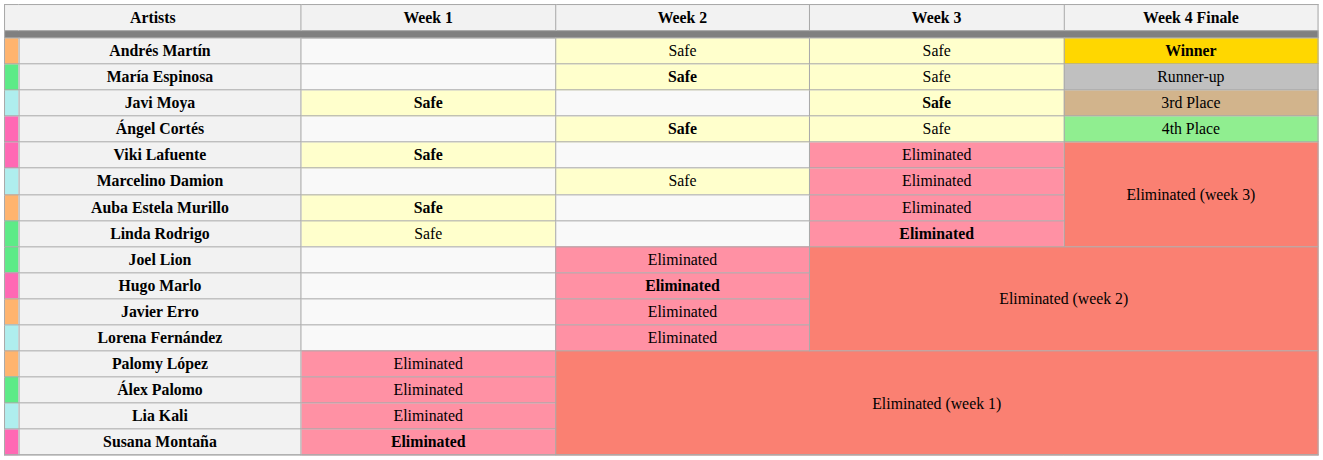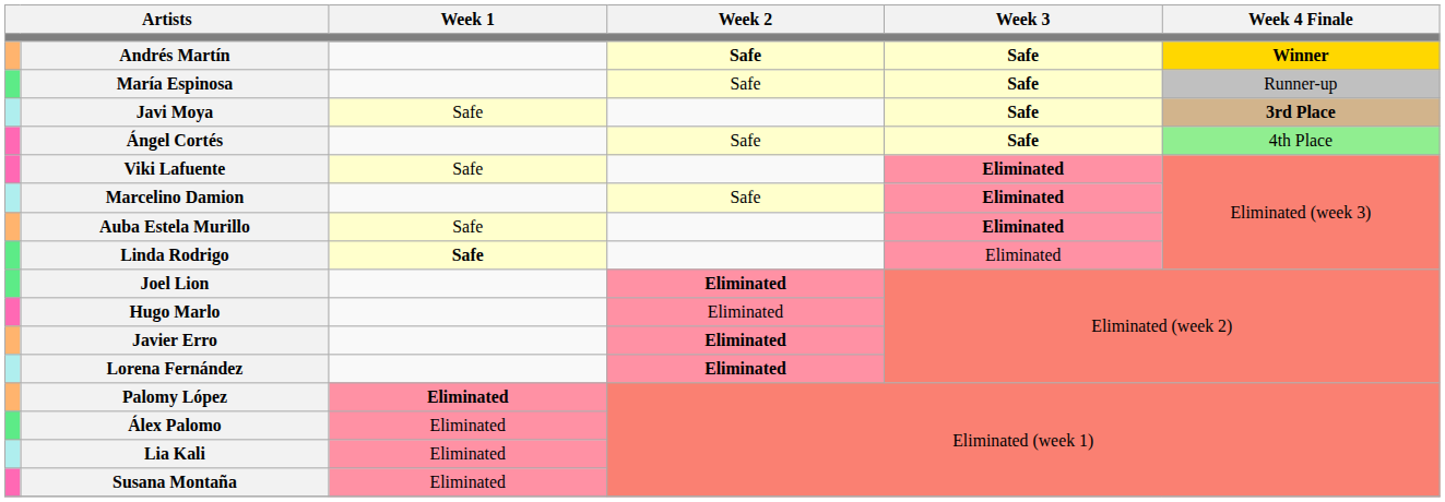Andrés Martín | Week 2: normal -> bold
Andrés Martín | Week 3: normal -> bold
María Espinosa | Week 2: bold -> normal
María Espinosa | Week 3: normal -> bold
Javi Moya | Week 1: bold -> normal
Javi Moya | Week 4 Finale: normal -> bold
Ángel Cortés | Week 2: bold -> normal
Ángel Cortés | Week 3: normal -> bold
Viki Lafuente | Week 1: bold -> normal
Viki Lafuente | Week 3: normal -> bold
Marcelino Damion | Week 3: normal -> bold
Auba Estela Murillo | Week 1: bold -> normal
Auba Estela Murillo | Week 3: normal -> bold
Linda Rodrigo | Week 1: normal -> bold
Linda Rodrigo | Week 3: bold -> normal
Joel Lion | Week 2: normal -> bold
Hugo Marlo | Week 2: bold -> normal
Javier Erro | Week 2: normal -> bold
Lorena Fernández | Week 2: normal -> bold
Palomy López | Week 1: normal -> bold
Susana Montaña | Week 1: bold -> normal
